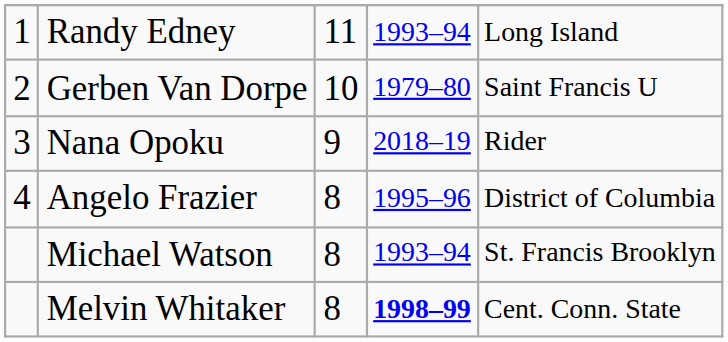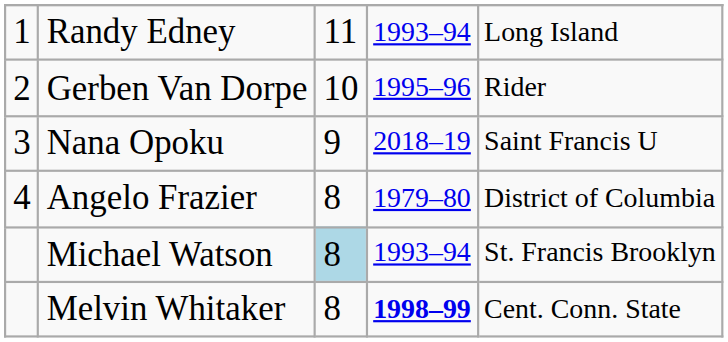Gerben Van Dorpe | column 4: 1979–80 -> 1995–96
Gerben Van Dorpe | column 5: Saint Francis U -> Rider
Nana Opoku | column 5: Rider -> Saint Francis U
Angelo Frazier | column 4: 1995–96 -> 1979–80
Michael Watson | column 3: no background -> lightblue background
